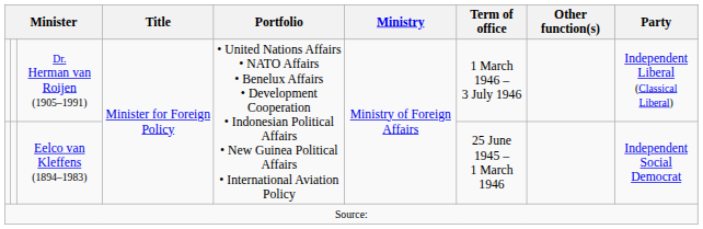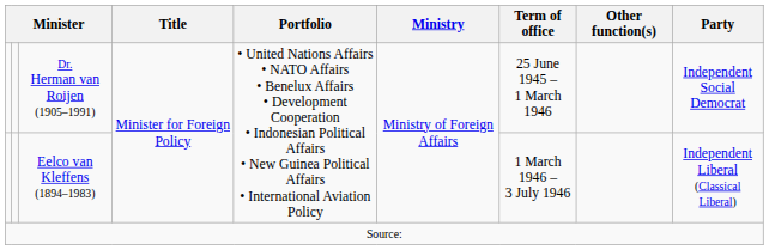Dr. Herman van Roijen (1905–1991) | Term of office: 1 March 1946 – 3 July 1946 -> 25 June 1945 – 1 March 1946
Dr. Herman van Roijen (1905–1991) | Party: Independent Liberal (Classical Liberal) -> Independent Social Democrat
Eelco van Kleffens (1894–1983) | Term of office: 25 June 1945 – 1 March 1946 -> 1 March 1946 – 3 July 1946
Eelco van Kleffens (1894–1983) | Party: Independent Social Democrat -> Independent Liberal (Classical Liberal)
